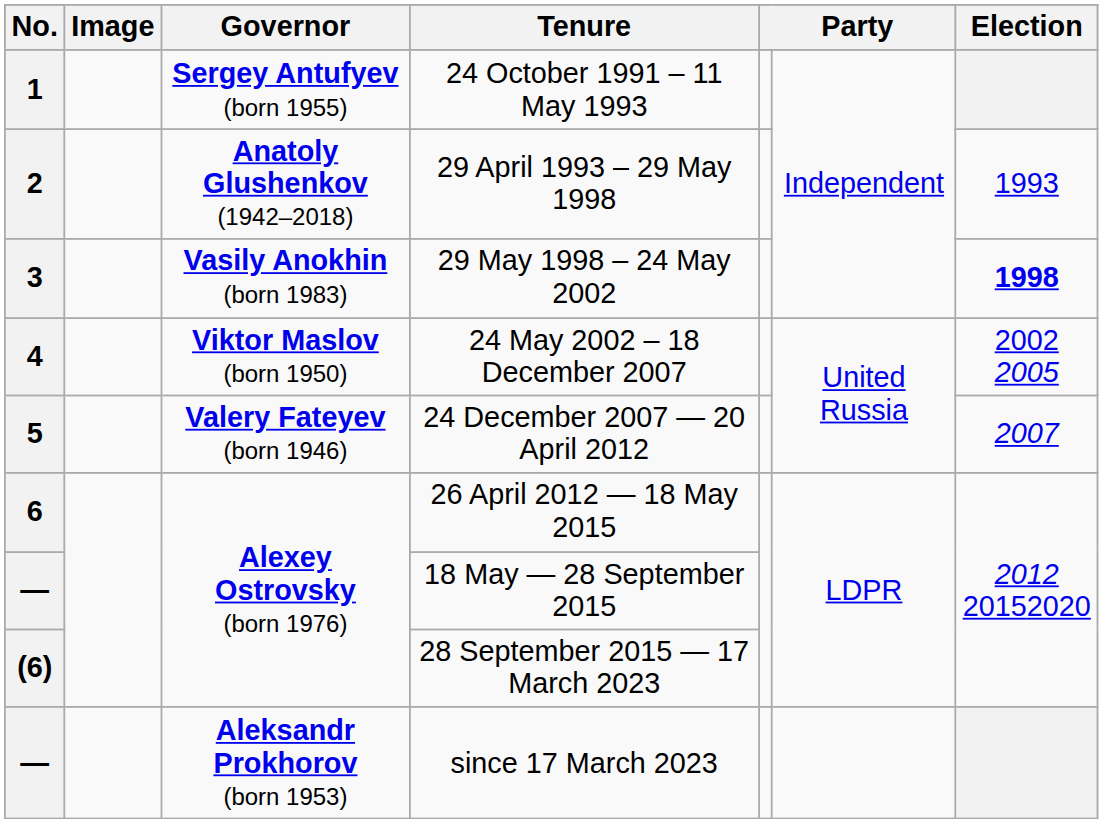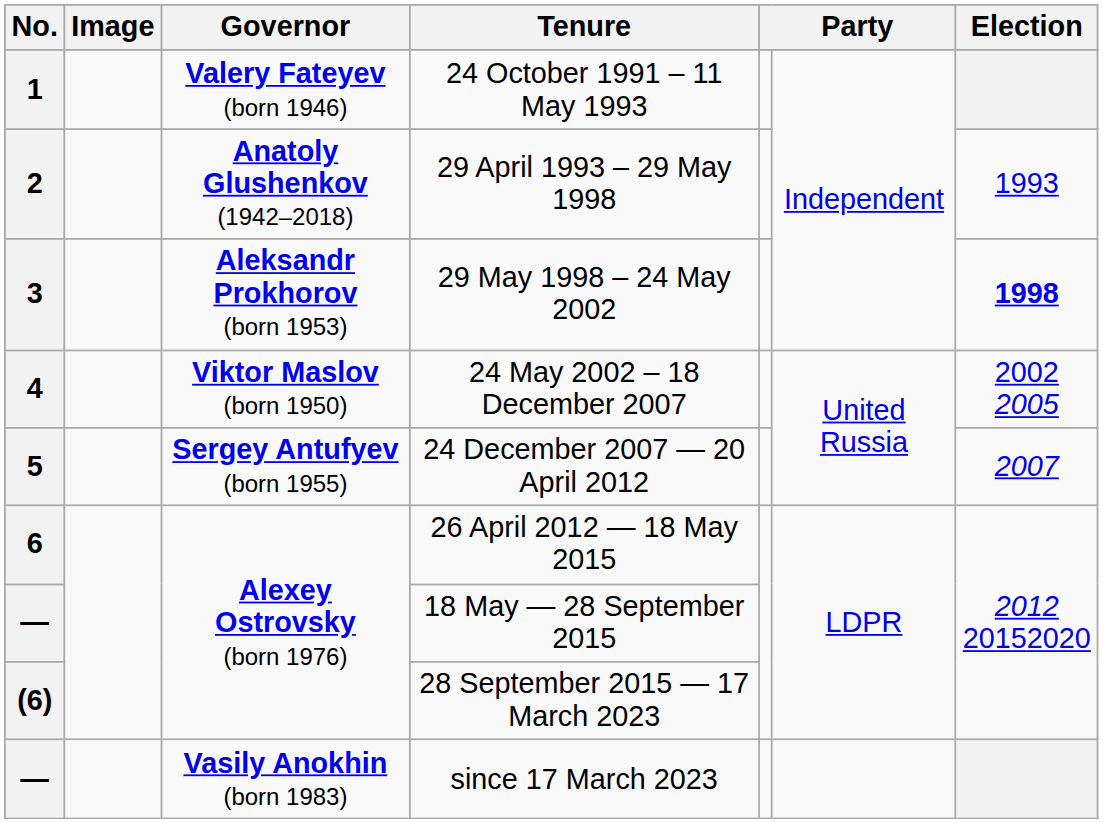24 October 1991 – 11 May 1993 | Governor: Sergey Antufyev (born 1955) -> Valery Fateyev (born 1946)
29 May 1998 – 24 May 2002 | Governor: Vasily Anokhin (born 1983) -> Aleksandr Prokhorov (born 1953)
24 December 2007 — 20 April 2012 | Governor: Valery Fateyev (born 1946) -> Sergey Antufyev (born 1955)
since 17 March 2023 | Governor: Aleksandr Prokhorov (born 1953) -> Vasily Anokhin (born 1983)
